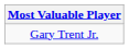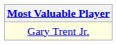row 2 | column 1: no background -> lightyellow background
